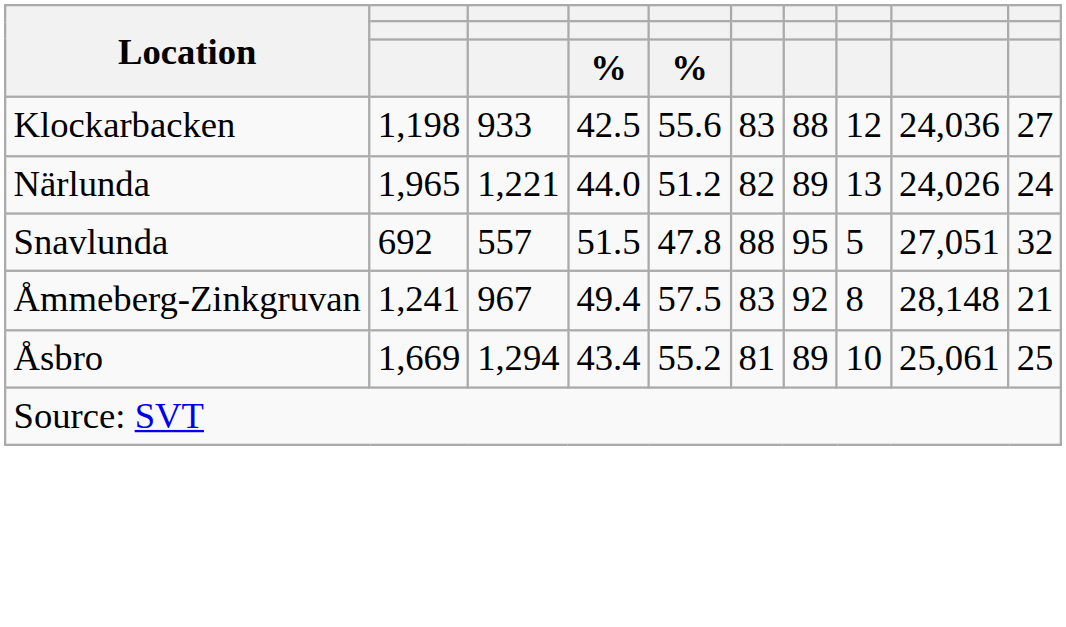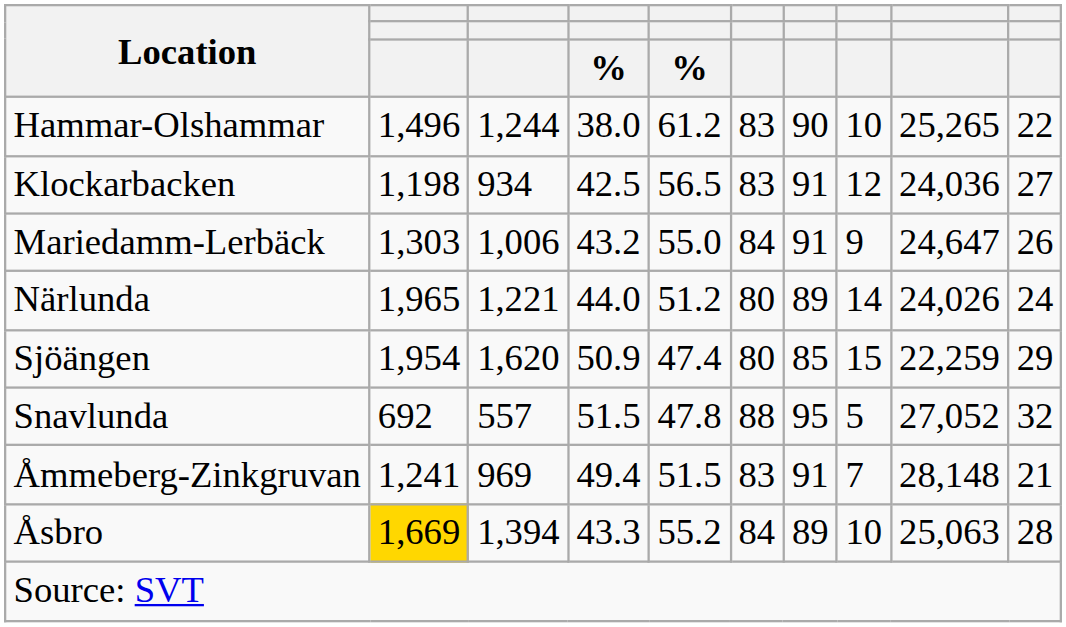+ row: Hammar-Olshammar | 1,496 | 1,244 | 38.0 | 61.2 | 83 | 90 | 10 | 25,265 | 22
Klockarbacken | column 3: 933 -> 934
Klockarbacken | column 5: 55.6 -> 56.5
Klockarbacken | column 7: 88 -> 91
+ row: Mariedamm-Lerbäck | 1,303 | 1,006 | 43.2 | 55.0 | 84 | 91 | 9 | 24,647 | 26
Närlunda | column 6: 82 -> 80
Närlunda | column 8: 13 -> 14
+ row: Sjöängen | 1,954 | 1,620 | 50.9 | 47.4 | 80 | 85 | 15 | 22,259 | 29
Snavlunda | column 9: 27,051 -> 27,052
Åmmeberg-Zinkgruvan | column 3: 967 -> 969
Åmmeberg-Zinkgruvan | column 5: 57.5 -> 51.5
Åmmeberg-Zinkgruvan | column 7: 92 -> 91
Åmmeberg-Zinkgruvan | column 8: 8 -> 7
Åsbro | column 2: no background -> gold background
Åsbro | column 3: 1,294 -> 1,394
Åsbro | column 4: 43.4 -> 43.3
Åsbro | column 6: 81 -> 84
Åsbro | column 9: 25,061 -> 25,063
Åsbro | column 10: 25 -> 28
